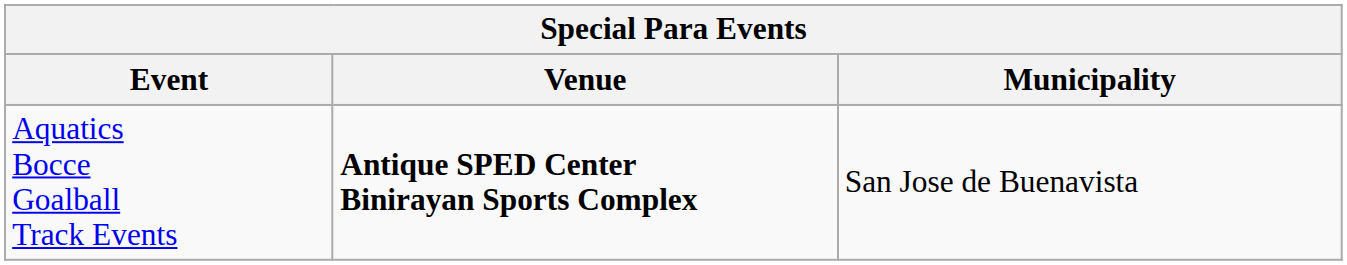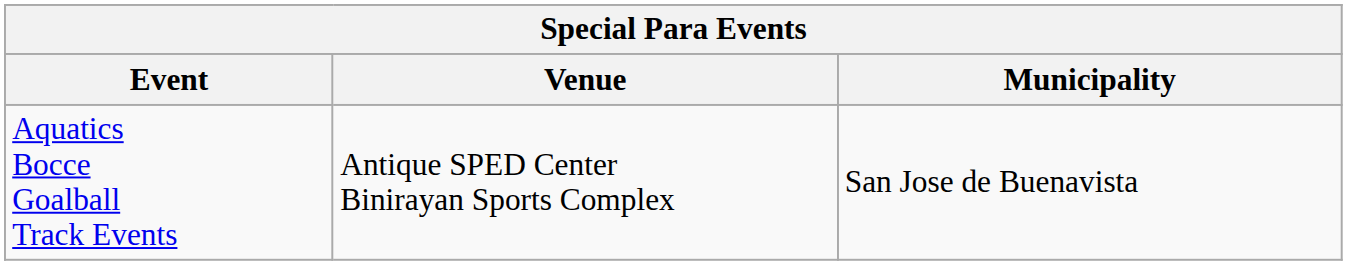Aquatics Bocce Goalball Track Events | Venue: bold -> normal
